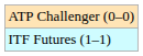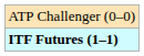row 2 | column 1: normal -> bold
